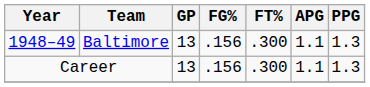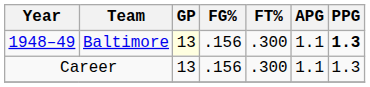1948–49 | GP: no background -> lightyellow background
1948–49 | PPG: normal -> bold
